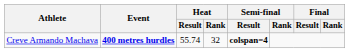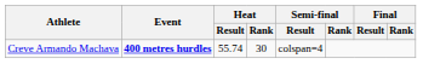Creve Armando Machava | Heat / Rank: 32 -> 30
Creve Armando Machava | Semi-final / Result: bold -> normal
